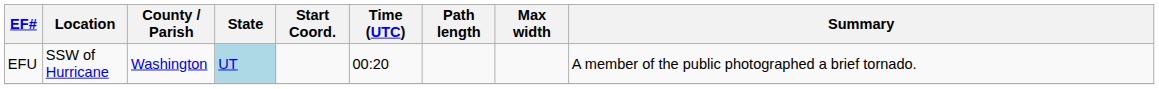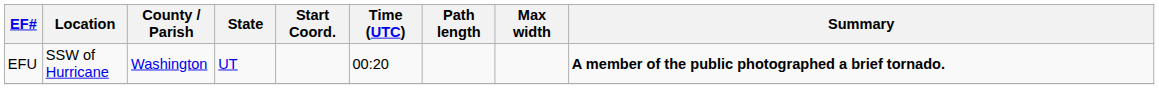EFU | State: lightblue background -> no background
EFU | Summary: normal -> bold
